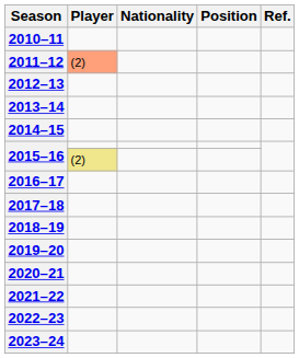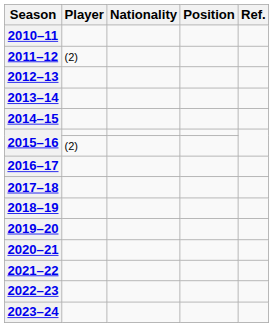2011–12 | Player: lightsalmon background -> no background
2015–16 / (2) | Player: khaki background -> no background
